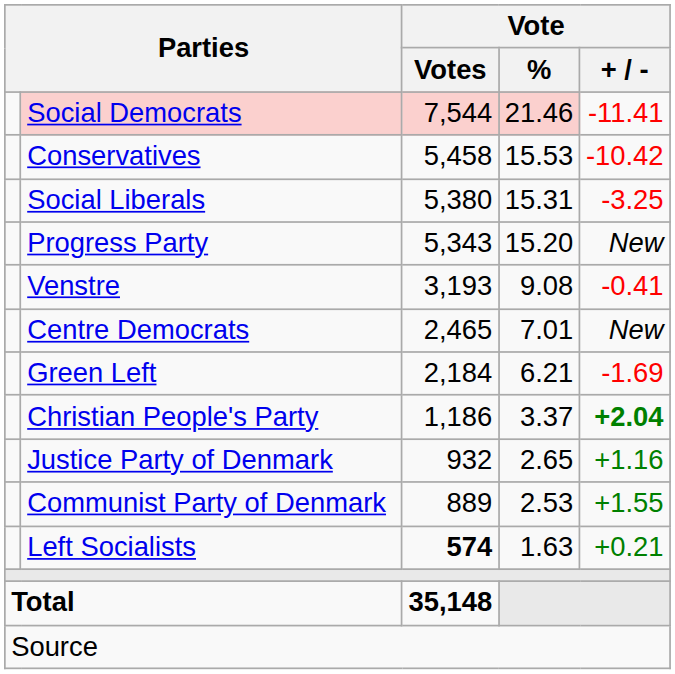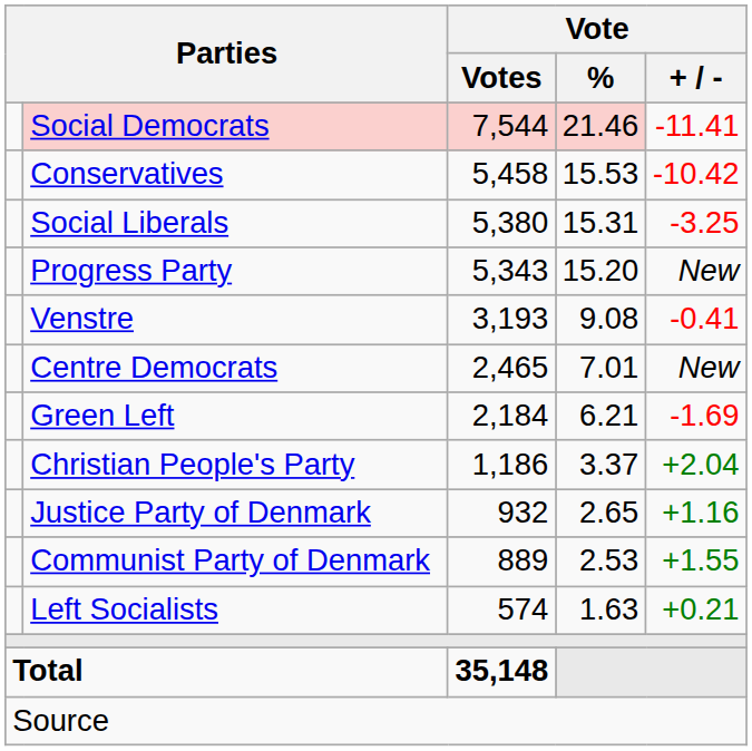Christian People's Party | Vote / + / -: bold -> normal
Left Socialists | Vote / Votes: bold -> normal
